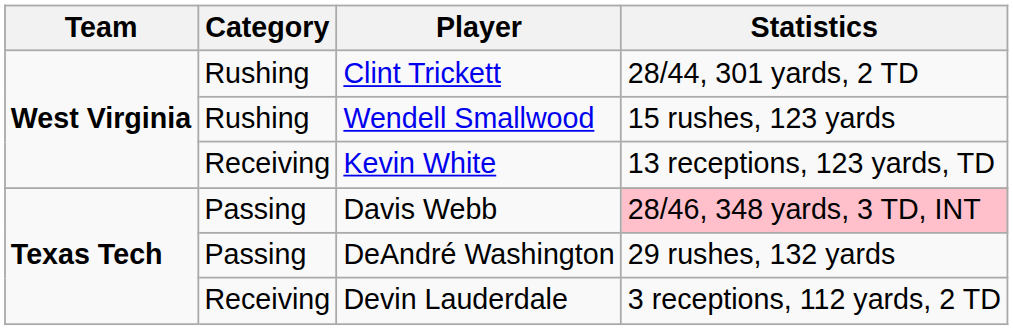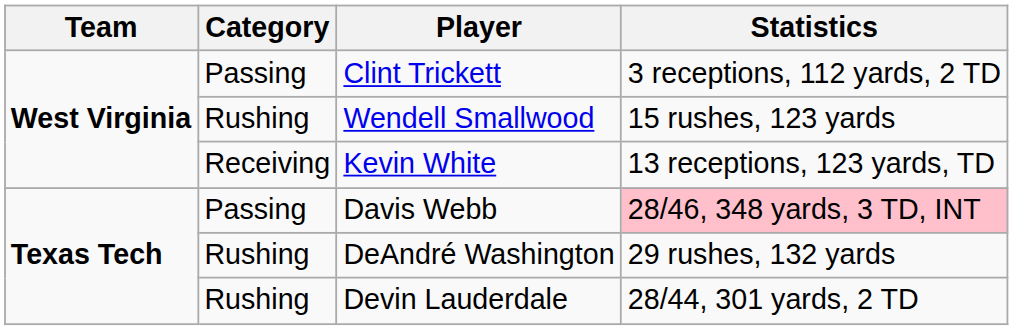Clint Trickett | Category: Rushing -> Passing
Clint Trickett | Statistics: 28/44, 301 yards, 2 TD -> 3 receptions, 112 yards, 2 TD
DeAndré Washington | Category: Passing -> Rushing
Devin Lauderdale | Category: Receiving -> Rushing
Devin Lauderdale | Statistics: 3 receptions, 112 yards, 2 TD -> 28/44, 301 yards, 2 TD
